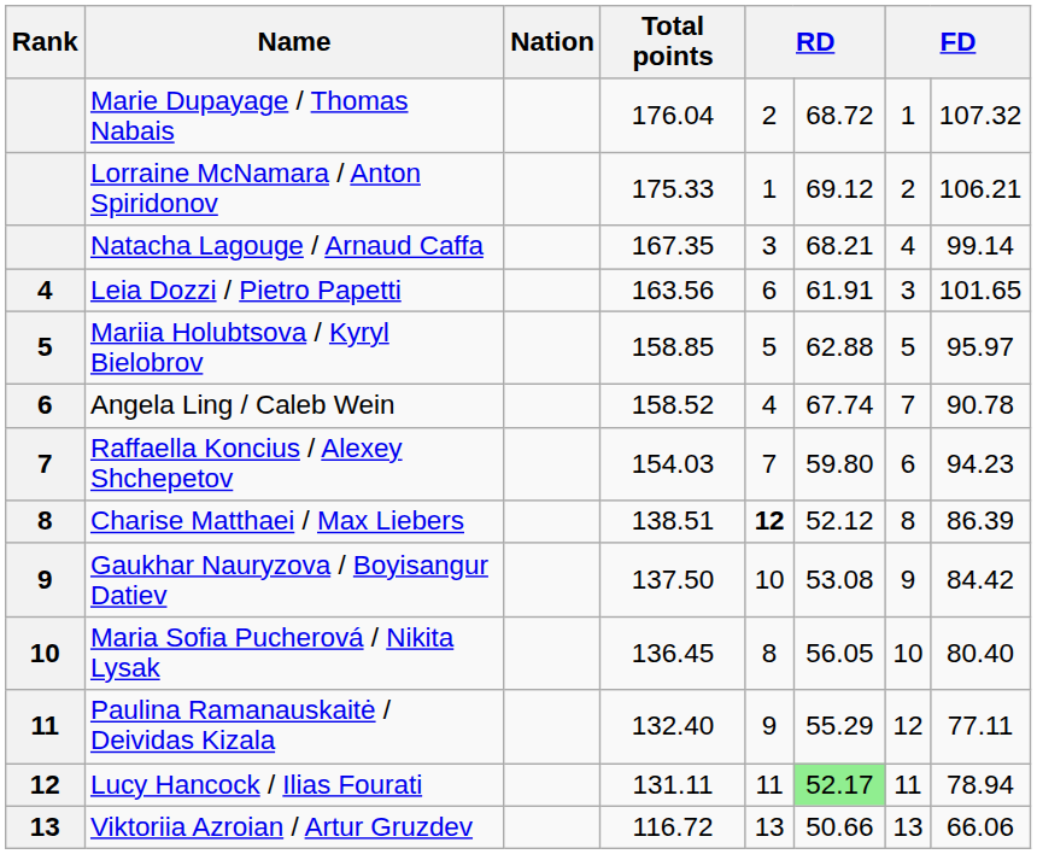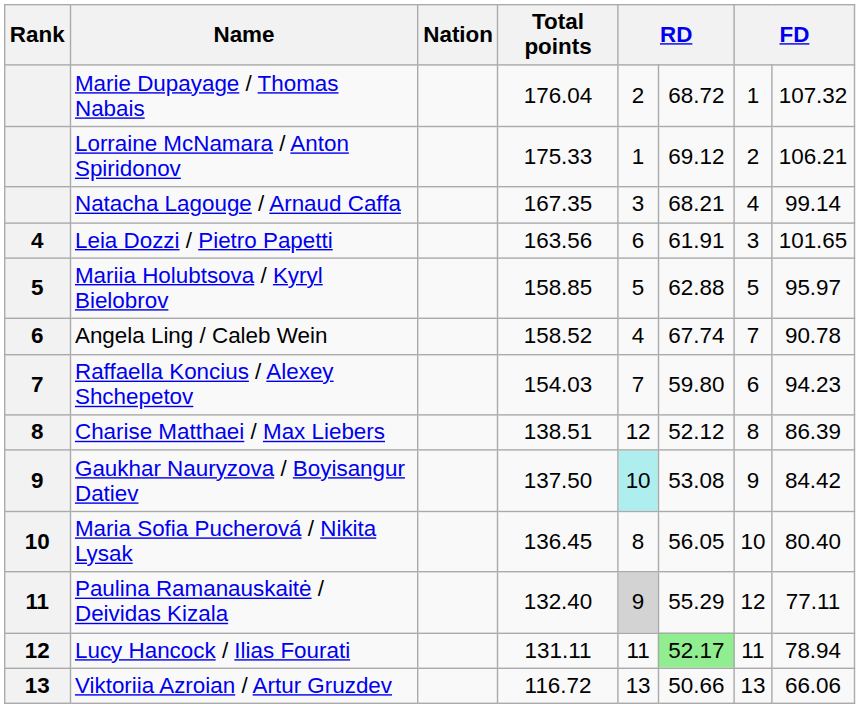Charise Matthaei / Max Liebers | column 5: bold -> normal
Gaukhar Nauryzova / Boyisangur Datiev | column 5: no background -> paleturquoise background
Paulina Ramanauskaitė / Deividas Kizala | column 5: no background -> lightgrey background
